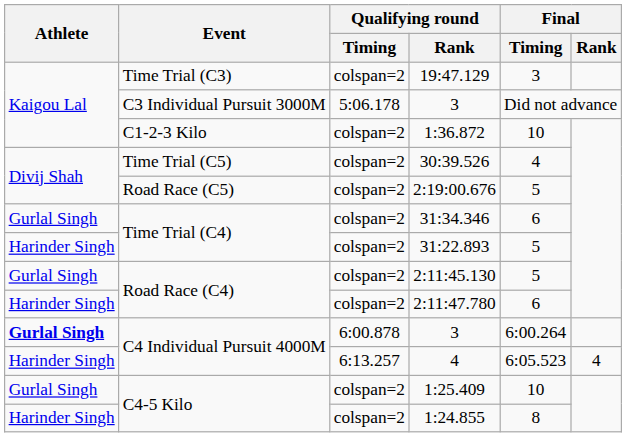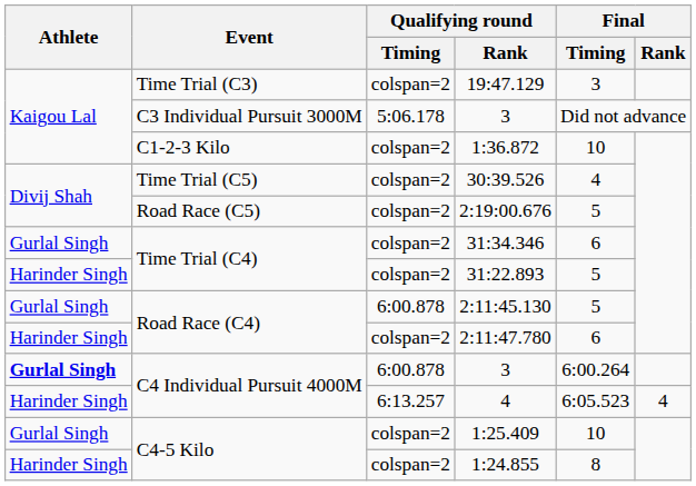2:11:45.130 | Qualifying round / Timing: colspan=2 -> 6:00.878
